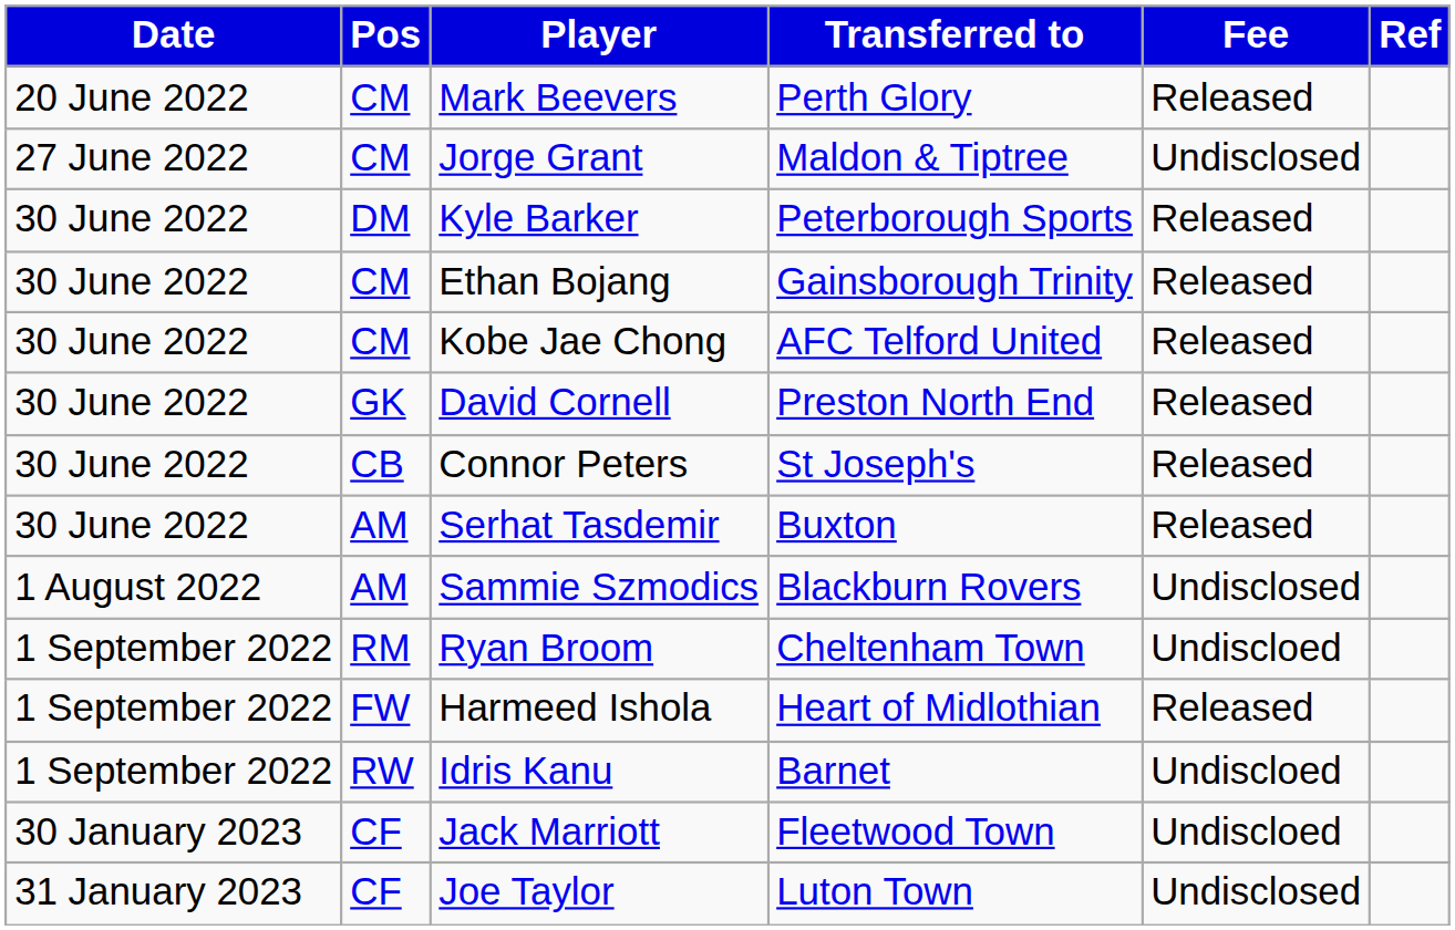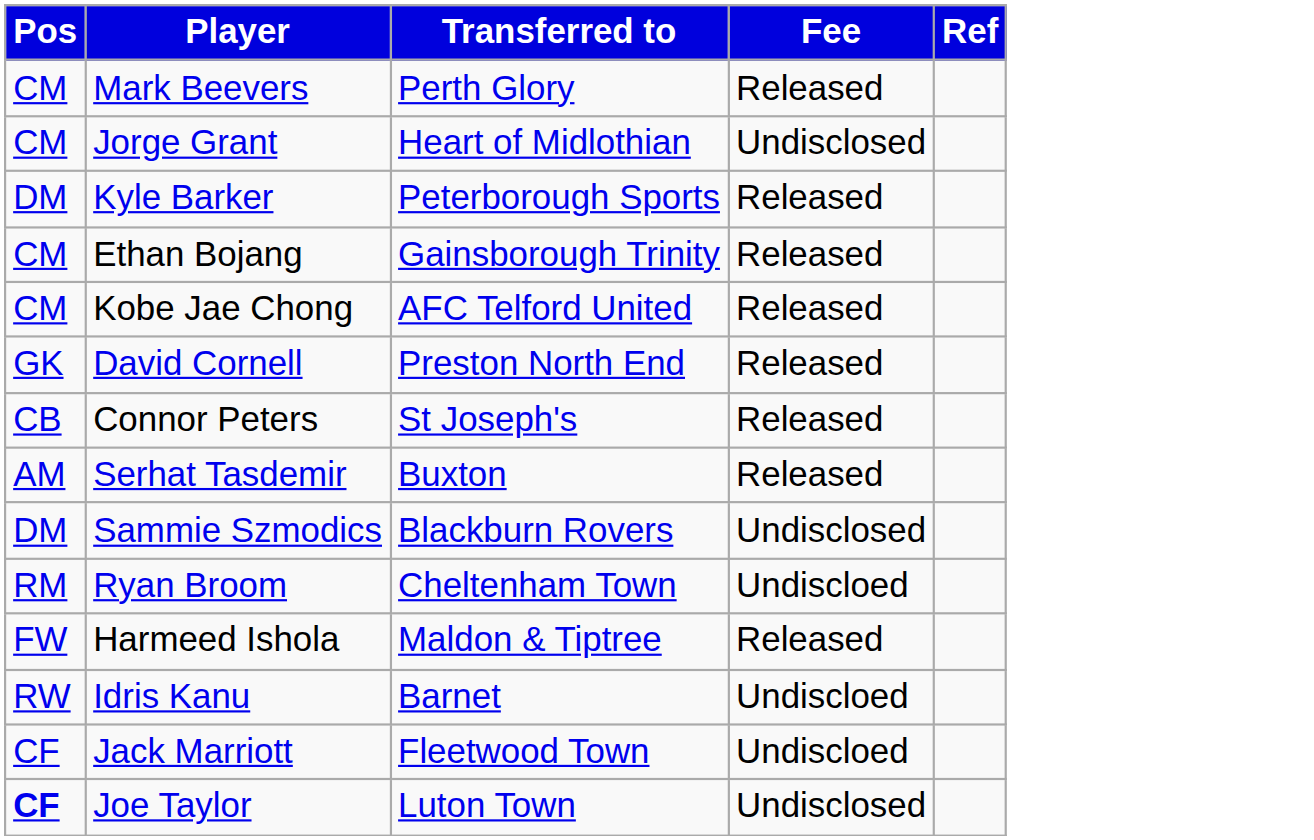- column: Date | 20 June 2022 | 27 June 2022 | 30 June 2022 | 30 June 2022 | 30 June 2022 | 30 June 2022 | 30 June 2022 | 30 June 2022 | 1 August 2022 | 1 September 2022 | 1 September 2022 | 1 September 2022 | 30 January 2023 | 31 January 2023
Jorge Grant | Transferred to: Maldon & Tiptree -> Heart of Midlothian
Sammie Szmodics | Pos: AM -> DM
Harmeed Ishola | Transferred to: Heart of Midlothian -> Maldon & Tiptree
Joe Taylor | Pos: normal -> bold
